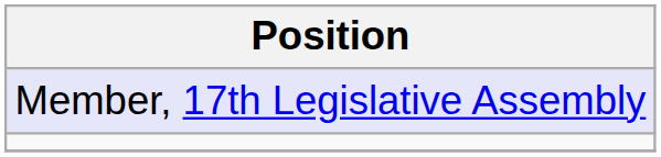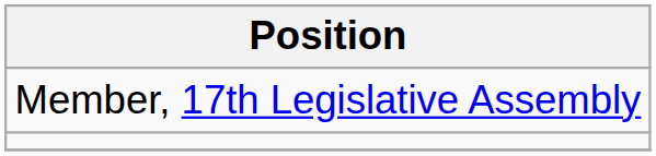row 2 | column 1: lavender background -> no background
